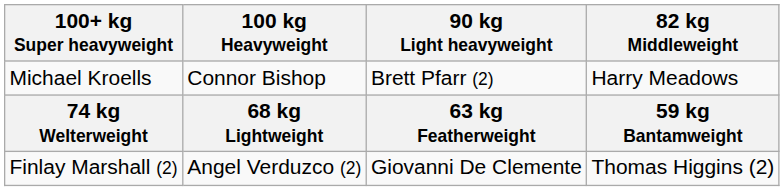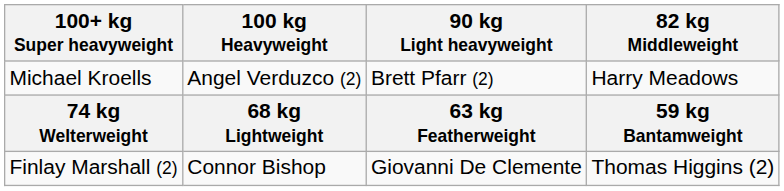Michael Kroells | 100 kg Heavyweight: Connor Bishop -> Angel Verduzco (2)
Finlay Marshall (2) | 100 kg Heavyweight: Angel Verduzco (2) -> Connor Bishop
